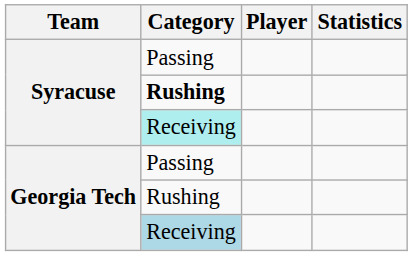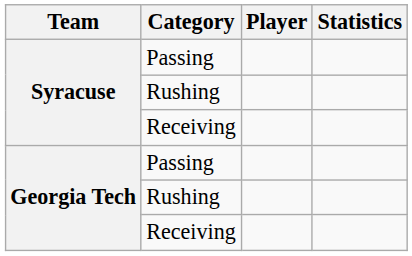Syracuse / Rushing | Category: bold -> normal
Syracuse / Receiving | Category: paleturquoise background -> no background
Georgia Tech / Receiving | Category: lightblue background -> no background
